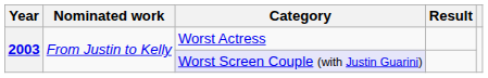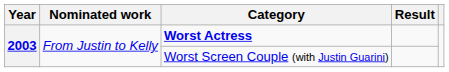Worst Actress | Category: normal -> bold
Worst Screen Couple (with Justin Guarini) | Category: lavender background -> no background
